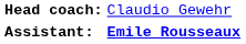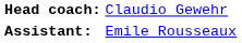Assistant: | column 2: bold -> normal
